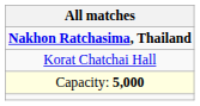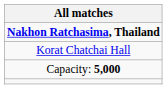row 4 | column 1: lightyellow background -> no background
